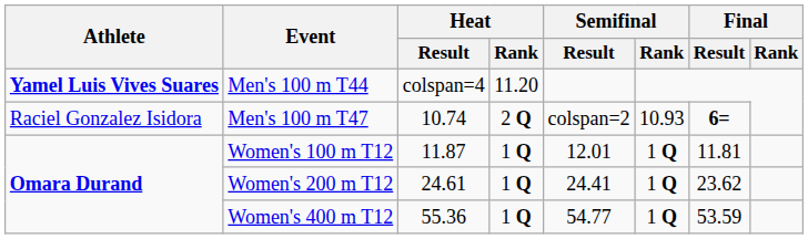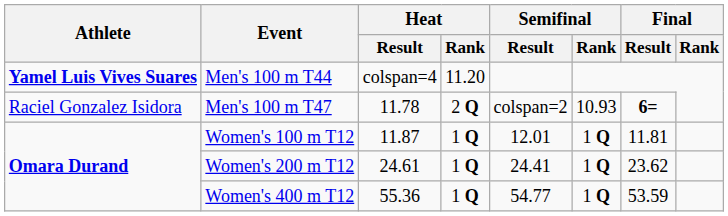Men's 100 m T47 | Heat / Result: 10.74 -> 11.78
